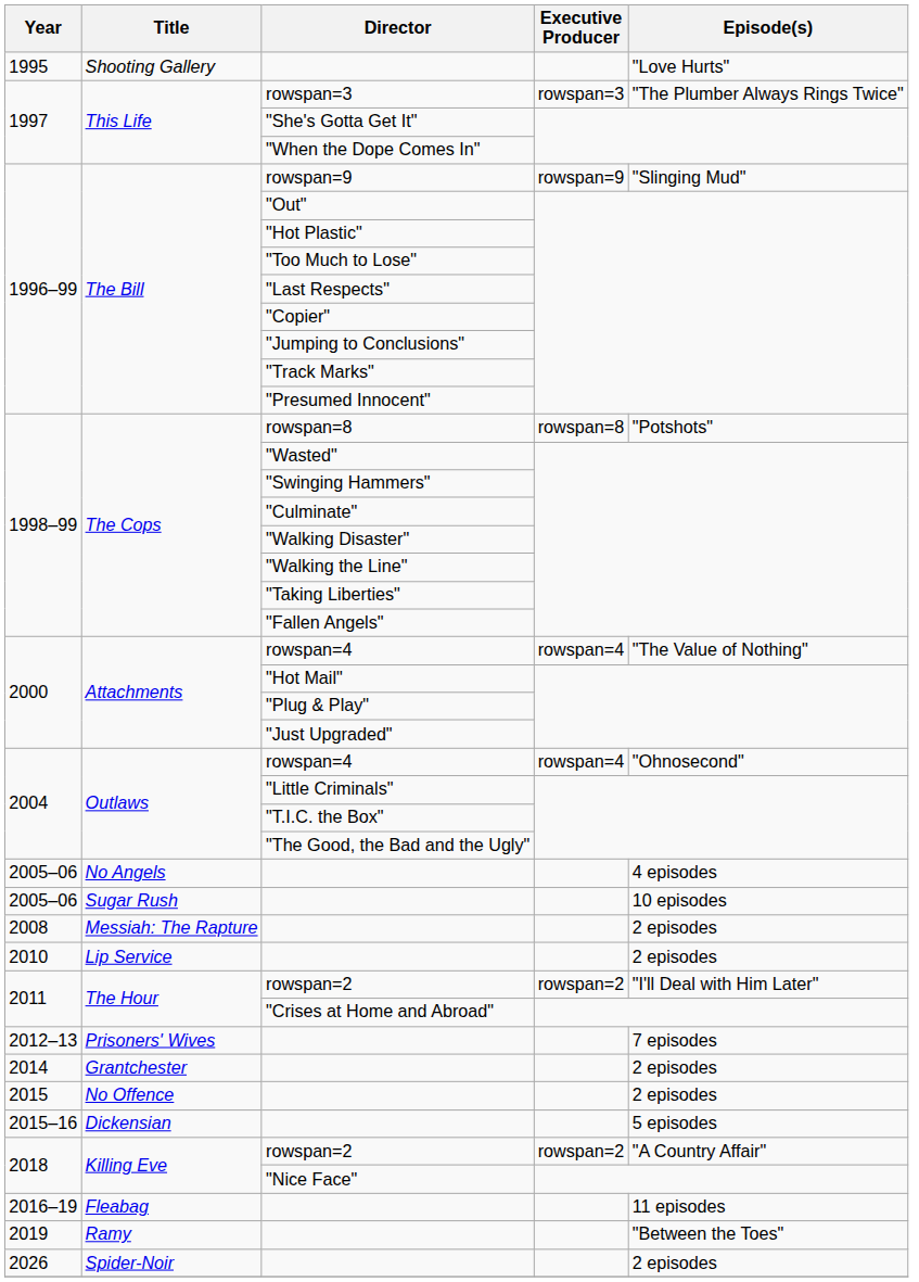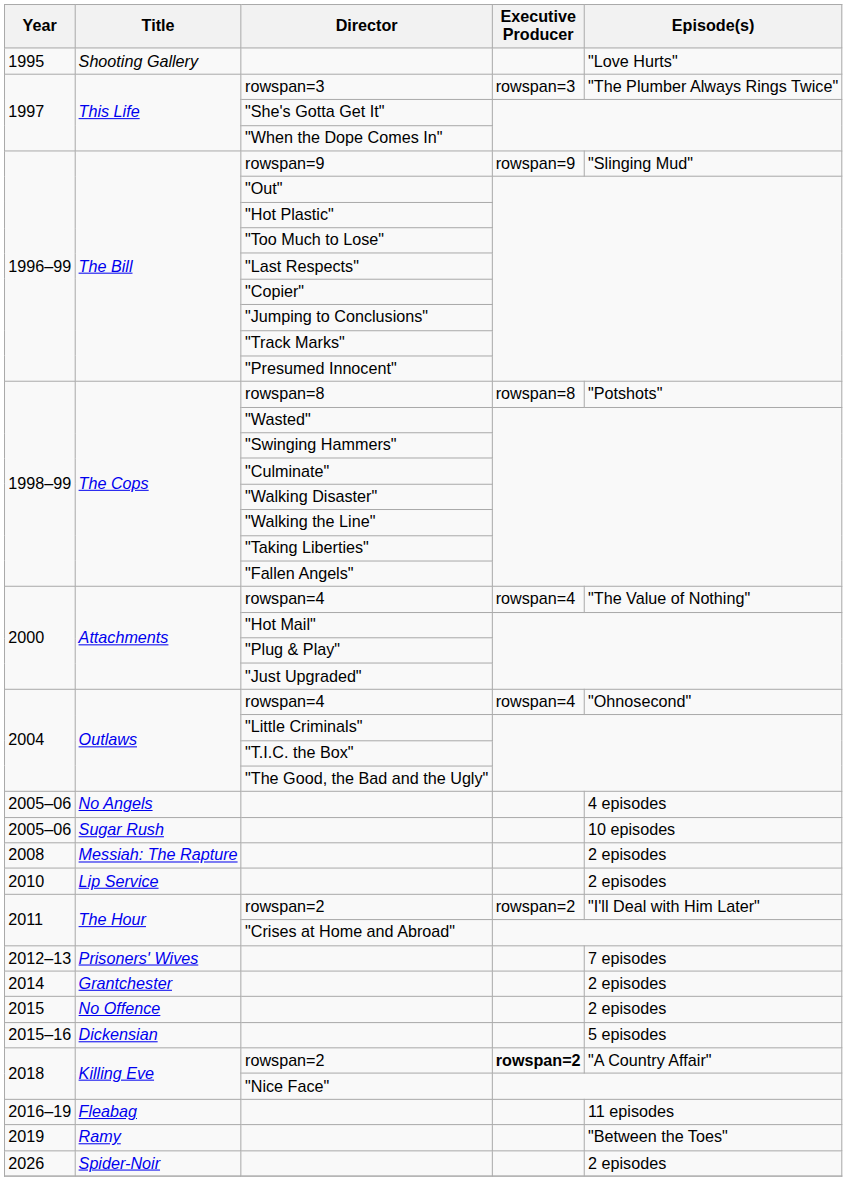Killing Eve / rowspan=2 | Executive Producer: normal -> bold
